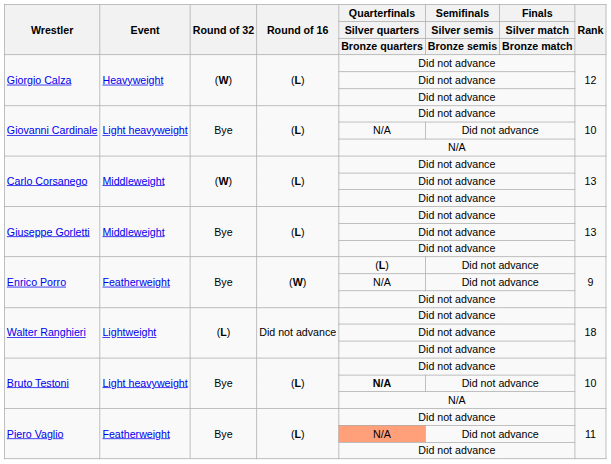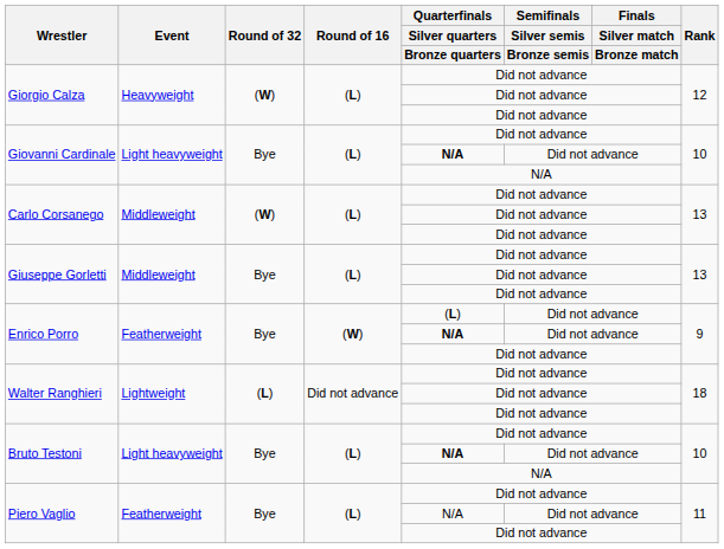row 8 | Quarterfinals / Silver quarters / Bronze quarters: normal -> bold
row 17 | Quarterfinals / Silver quarters / Bronze quarters: normal -> bold
row 26 | Quarterfinals / Silver quarters / Bronze quarters: lightsalmon background -> no background
